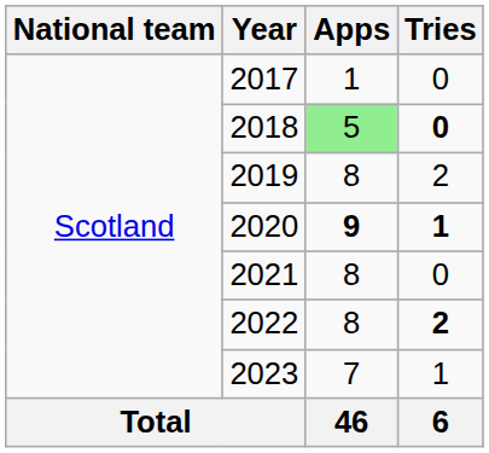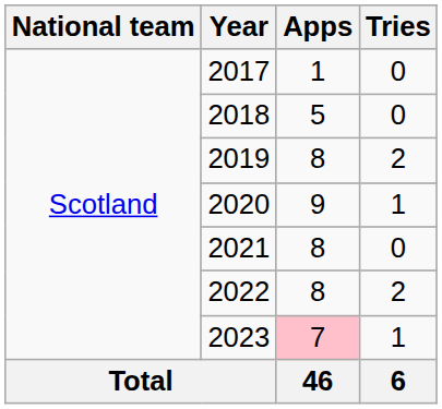2018 | Apps: lightgreen background -> no background
2018 | Tries: bold -> normal
2020 | Apps: bold -> normal
2020 | Tries: bold -> normal
2022 | Tries: bold -> normal
2023 | Apps: no background -> pink background
